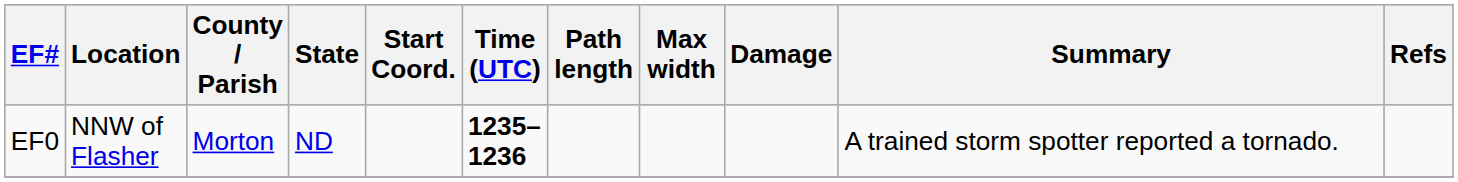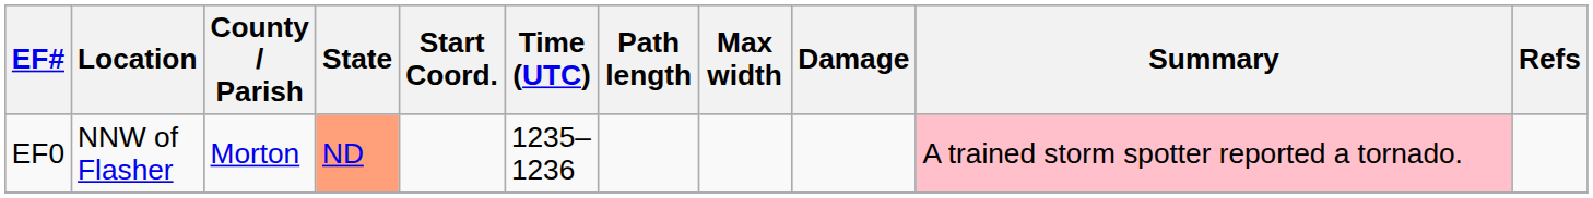EF0 | State: no background -> lightsalmon background
EF0 | Time (UTC): bold -> normal
EF0 | Summary: no background -> pink background
